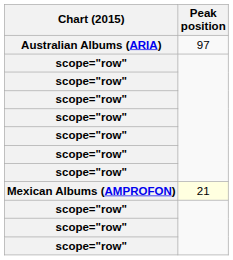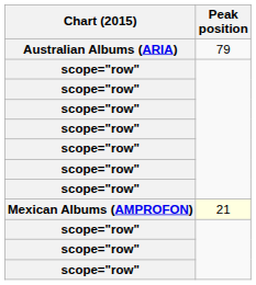Australian Albums (ARIA) | Peak position: 97 -> 79
